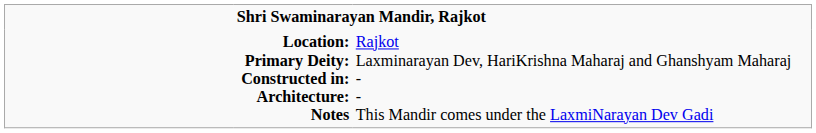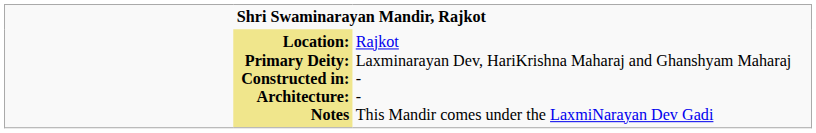Location: Primary Deity: Constructed in: Architecture: Notes | column 2: no background -> khaki background
